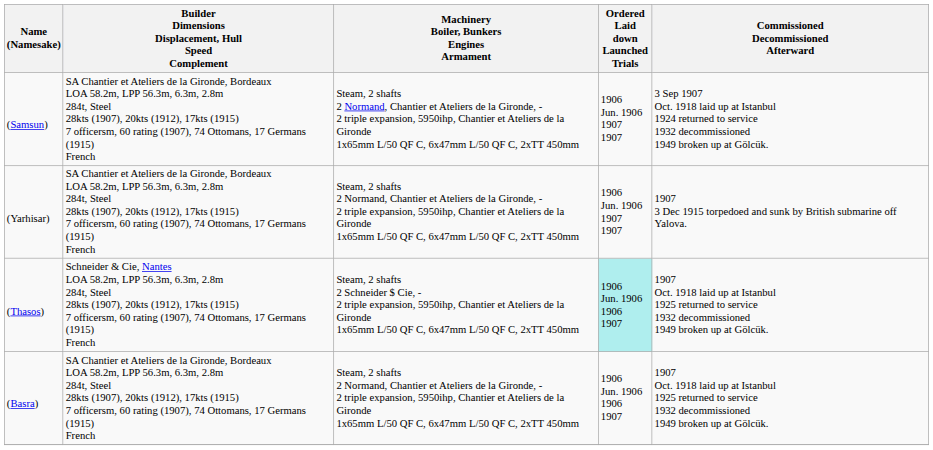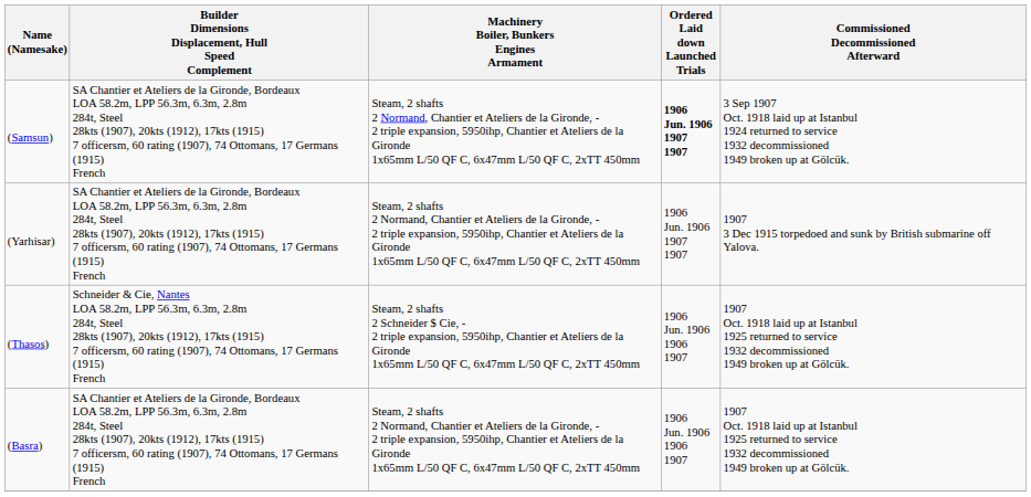(Samsun) | Ordered Laid down Launched Trials: normal -> bold
(Thasos) | Ordered Laid down Launched Trials: paleturquoise background -> no background
